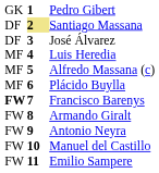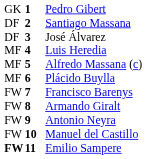Santiago Massana | column 2: khaki background -> no background
Francisco Barenys | column 1: bold -> normal
Emilio Sampere | column 1: normal -> bold
